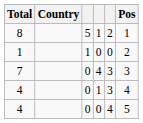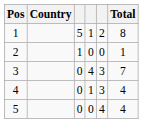columns swapped: Pos <-> Total
